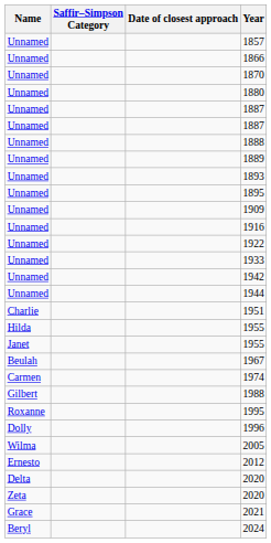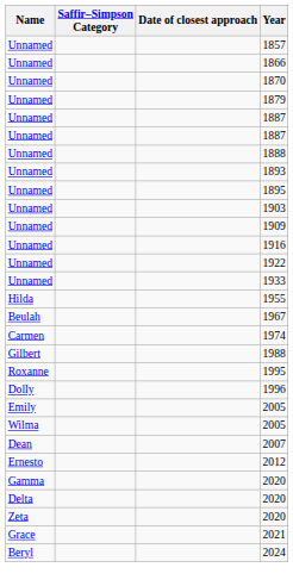+ row: Unnamed | 1879
- row: Unnamed | 1880
- row: Unnamed | 1889
+ row: Unnamed | 1903
- row: Unnamed | 1942
- row: Unnamed | 1944
- row: Charlie | 1951
- row: Janet | 1955
+ row: Emily | 2005
+ row: Dean | 2007
+ row: Gamma | 2020
